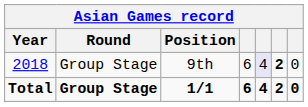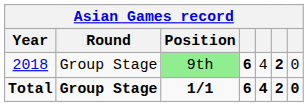2018 | Position: no background -> lightgreen background
2018 | column 4: normal -> bold
2018 | column 5: lavender background -> no background
